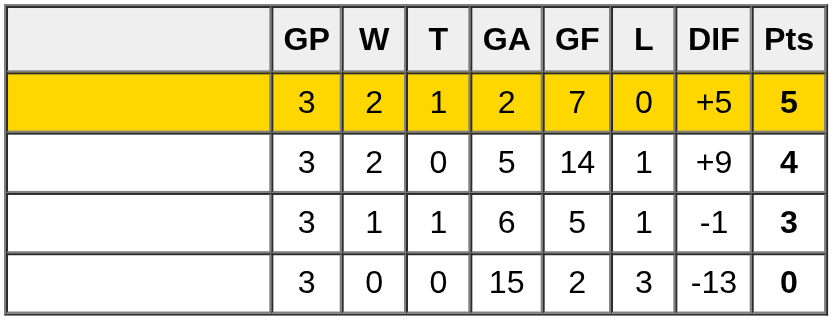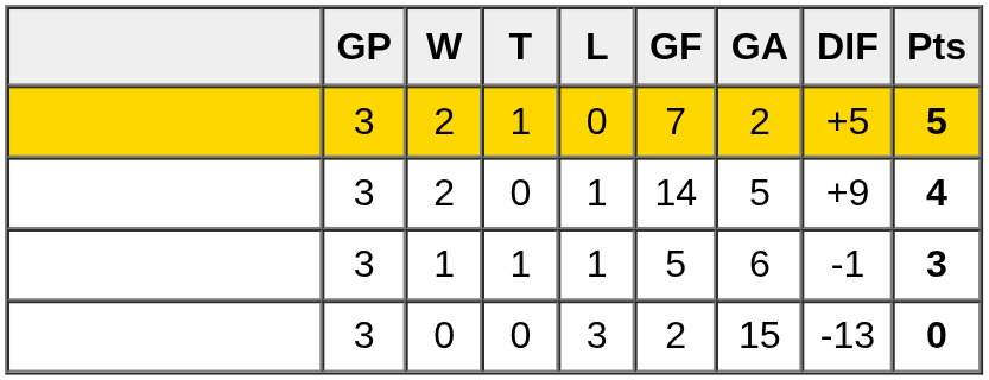columns swapped: L <-> GA
